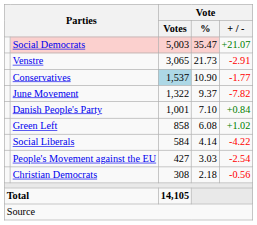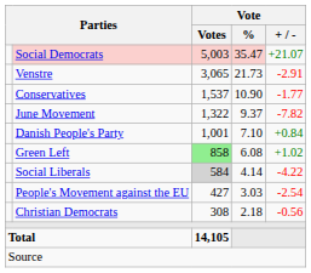Conservatives | Vote / Votes: lightblue background -> no background
Green Left | Vote / Votes: no background -> lightgreen background
Social Liberals | Vote / Votes: no background -> lightgrey background
